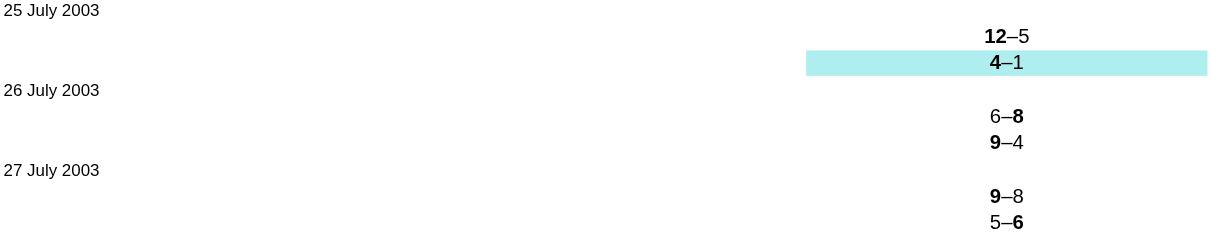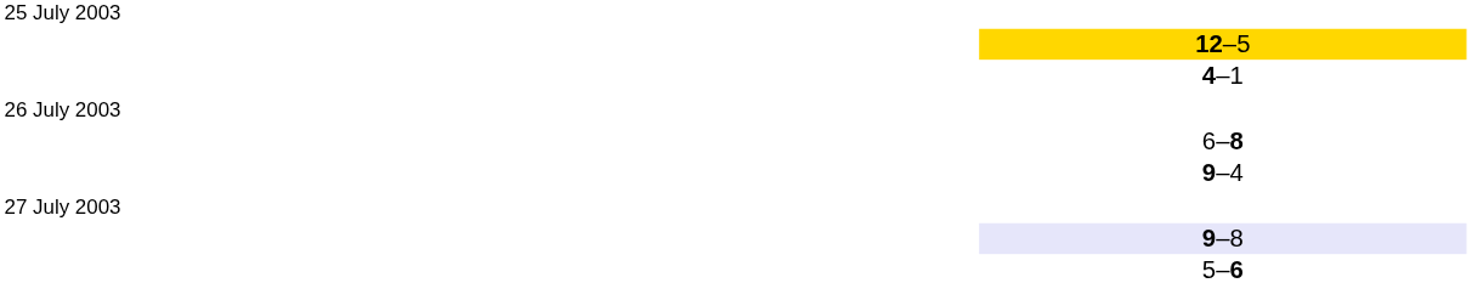12–5 | column 2: no background -> gold background
4–1 | column 2: paleturquoise background -> no background
9–8 | column 2: no background -> lavender background
